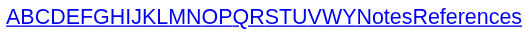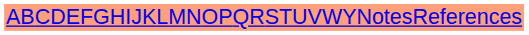row 1 | column 1: no background -> lightsalmon background
